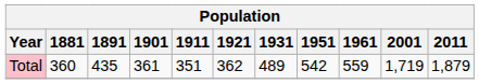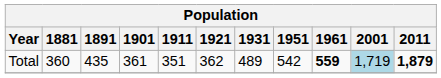row 3 | Year: pink background -> no background
row 3 | 1961: normal -> bold
row 3 | 2001: no background -> lightblue background
row 3 | 2011: normal -> bold
